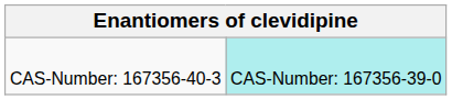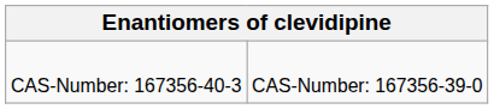CAS-Number: 167356-40-3 | column 2: paleturquoise background -> no background
